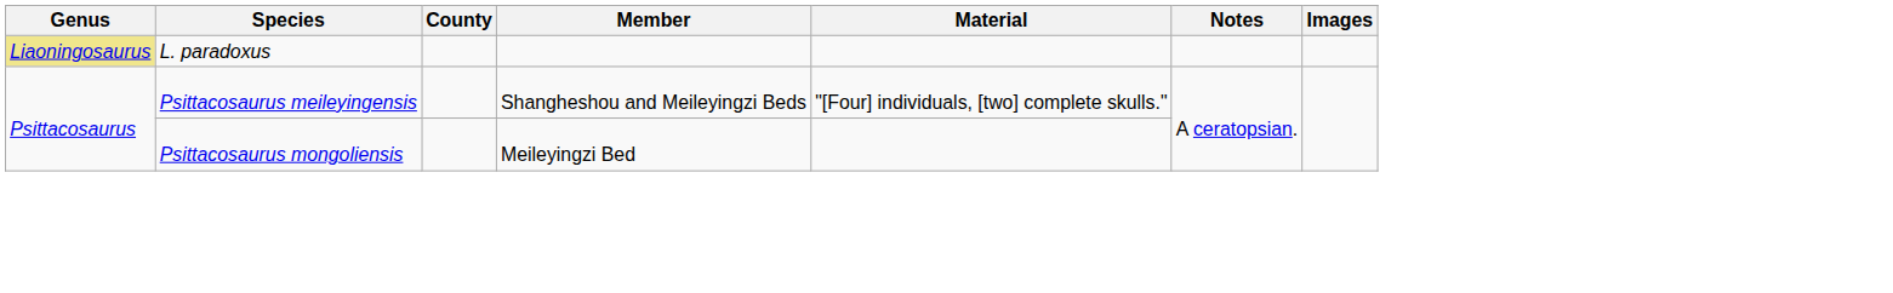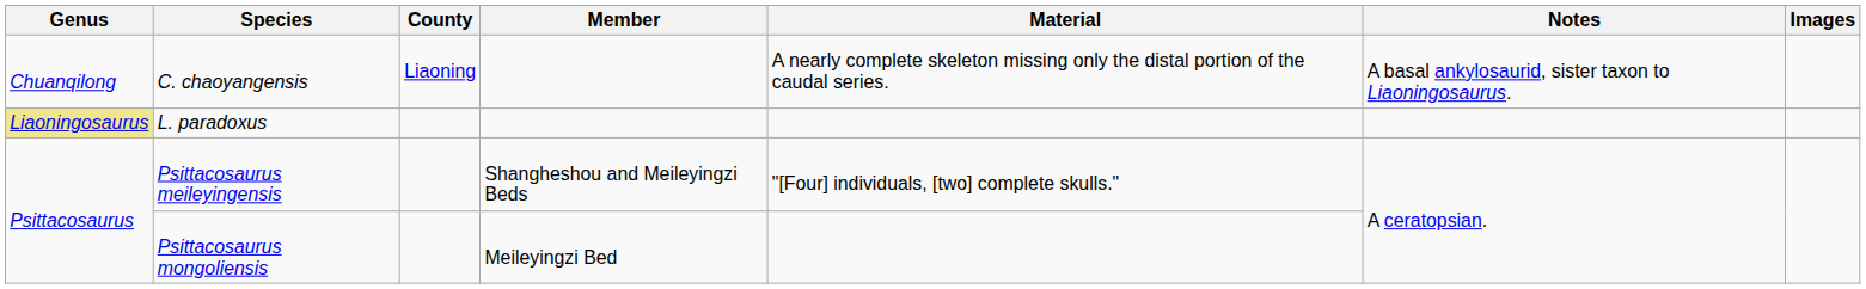+ row: Chuanqilong | C. chaoyangensis | Liaoning | A nearly complete skeleton missing only the distal portion of the caudal series. | A basal ankylosaurid, sister taxon to Liaoningosaurus.
